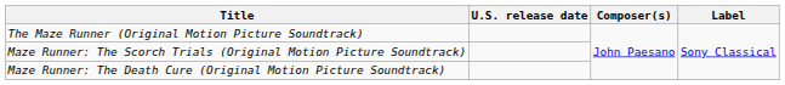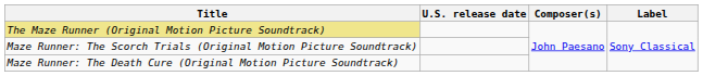The Maze Runner (Original Motion Picture Soundtrack) | Title: no background -> khaki background
